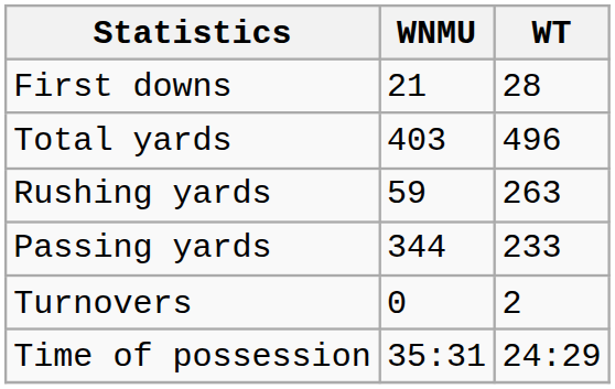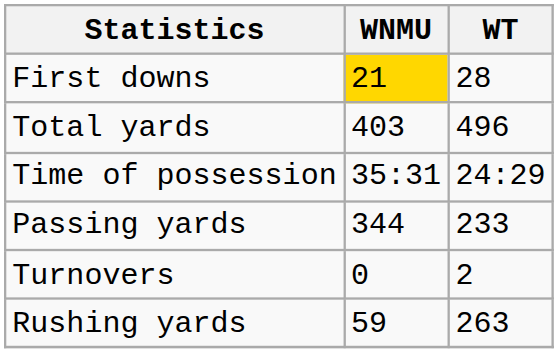First downs | WNMU: no background -> gold background
rows swapped: Rushing yards <-> Time of possession
